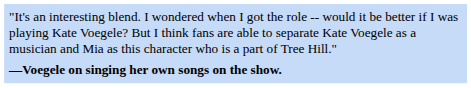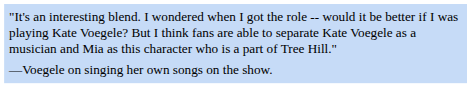row 2 | column 1: bold -> normal
